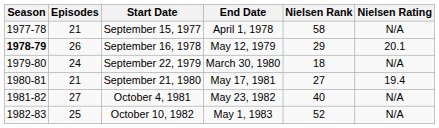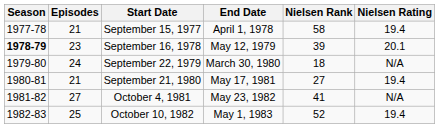September 15, 1977 | Nielsen Rating: N/A -> 19.4
September 16, 1978 | Episodes: 26 -> 23
September 16, 1978 | Nielsen Rank: 29 -> 39
October 4, 1981 | Nielsen Rank: 40 -> 41
October 10, 1982 | Nielsen Rating: N/A -> 19.4
